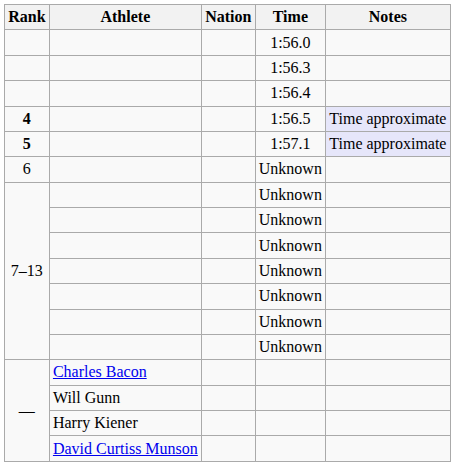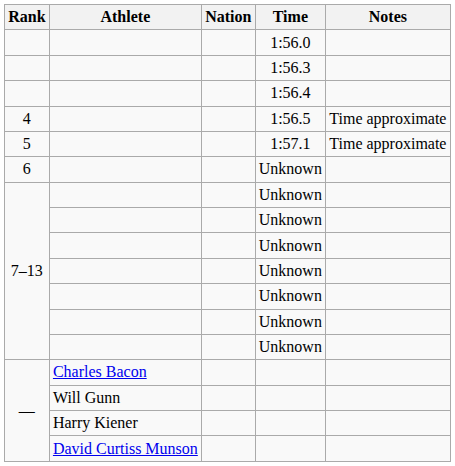1:56.5 | Rank: bold -> normal
1:56.5 | Notes: lavender background -> no background
1:57.1 | Rank: bold -> normal
1:57.1 | Notes: lavender background -> no background
